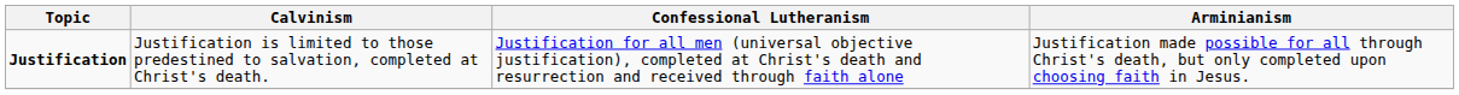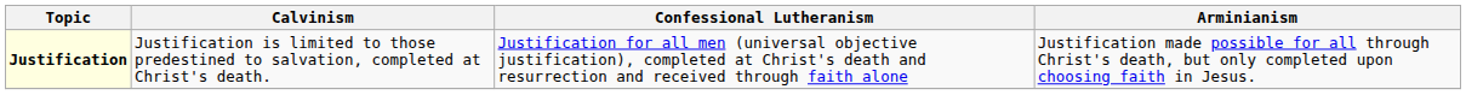row 2 | Topic: no background -> lightyellow background
